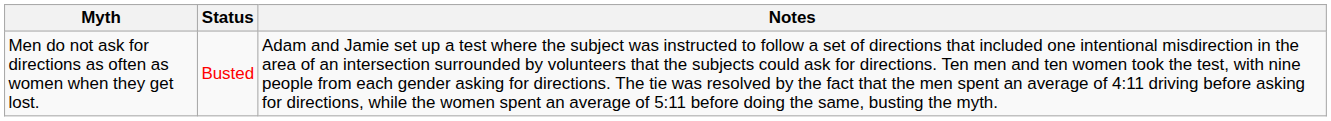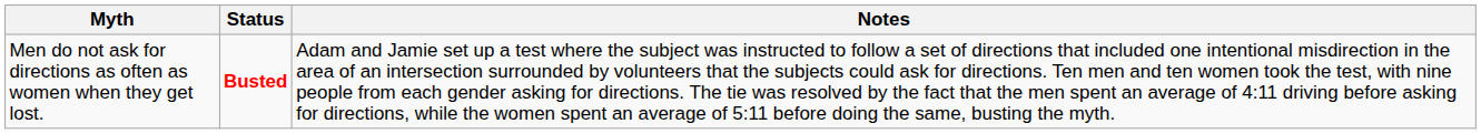row 2 | Status: normal -> bold
